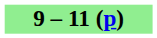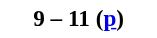row 1 | column 1: lightgreen background -> no background
